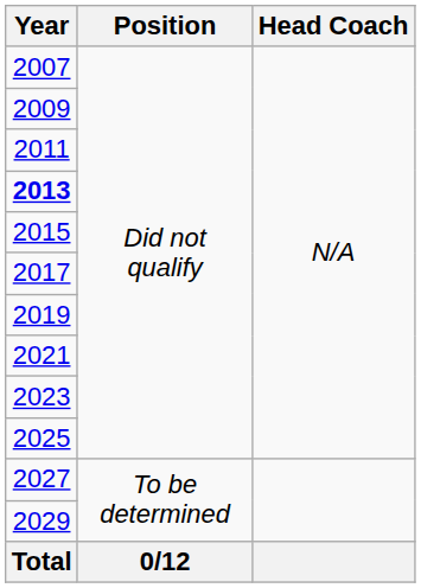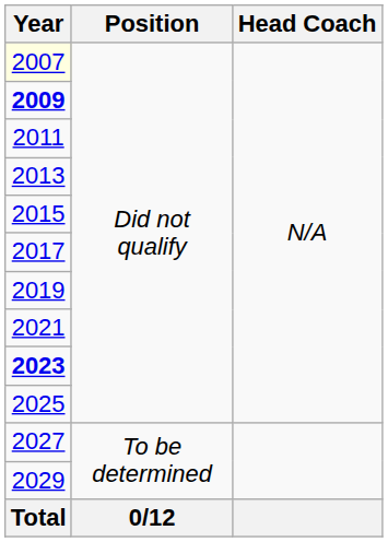2007 | Year: no background -> lightyellow background
2009 | Year: normal -> bold
2013 | Year: bold -> normal
2023 | Year: normal -> bold
